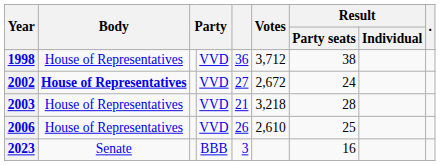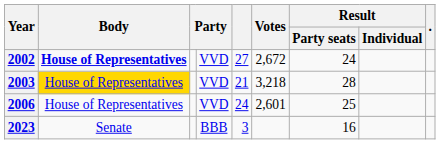- row: 1998 | House of Representatives | VVD | 36 | 3,712 | 38
2003 | Body: no background -> gold background
2006 | column 5: 26 -> 24
2006 | Votes: 2,610 -> 2,601
